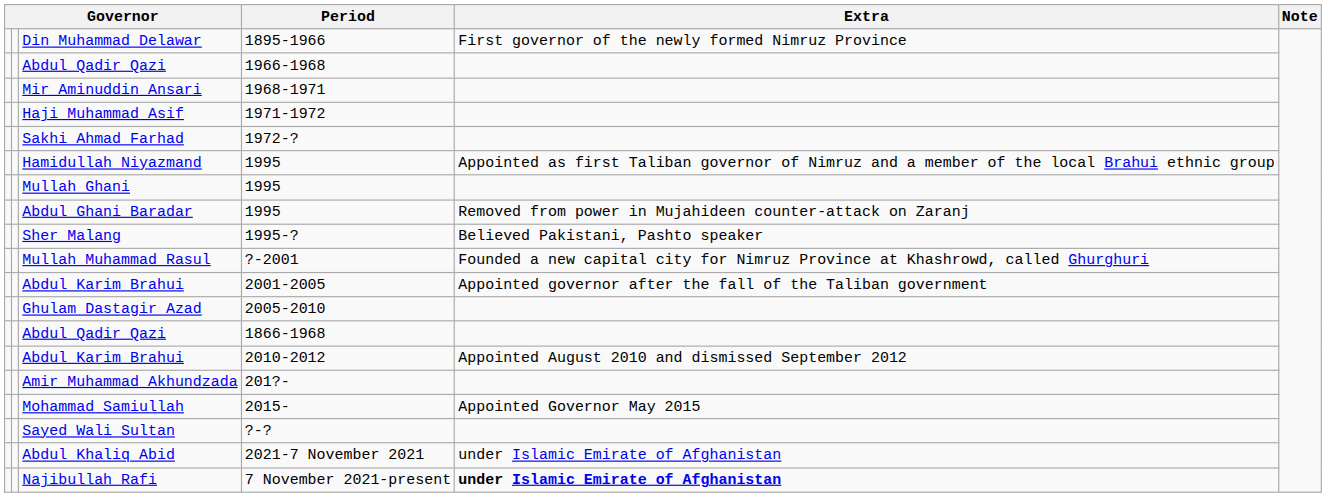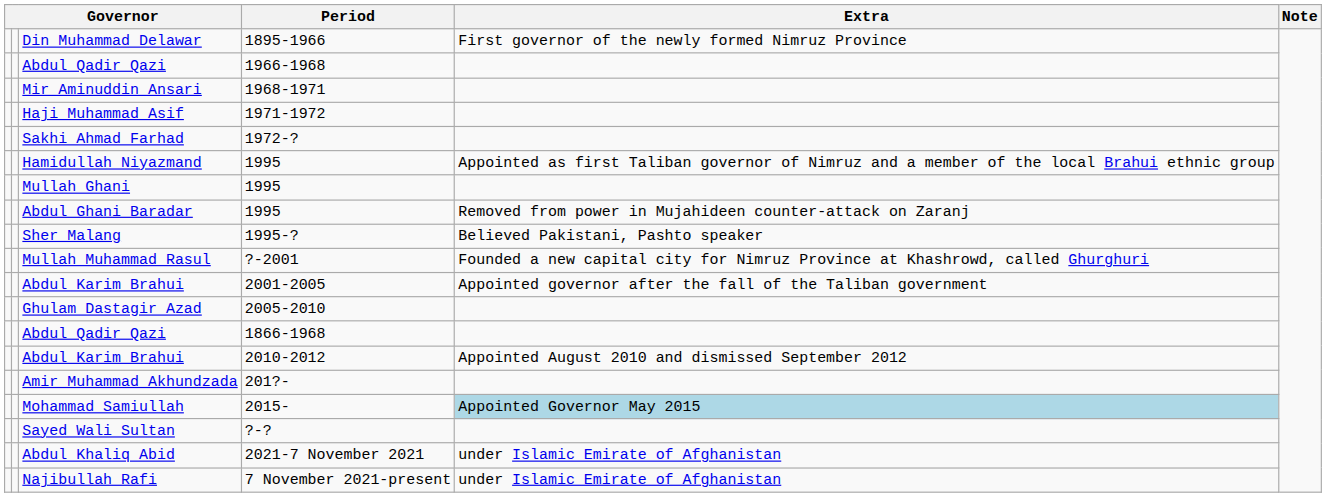Mohammad Samiullah | Extra: no background -> lightblue background
Najibullah Rafi | Extra: bold -> normal
